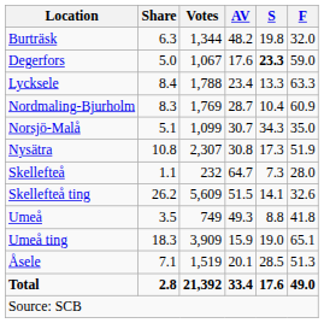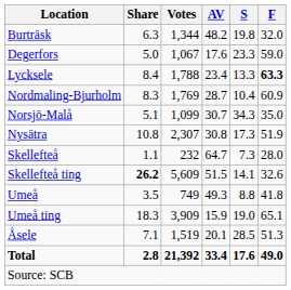Degerfors | S: bold -> normal
Lycksele | F: normal -> bold
Skellefteå ting | Share: normal -> bold
